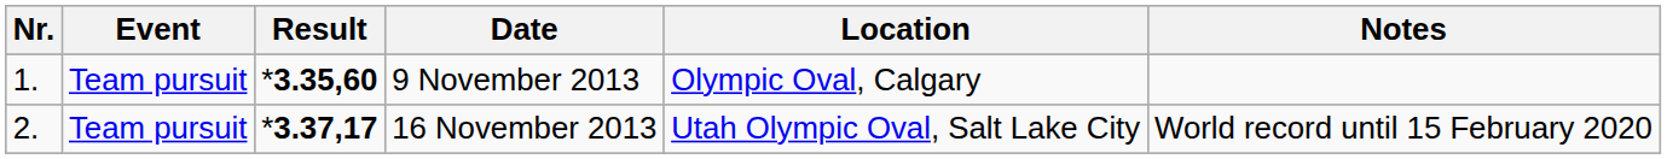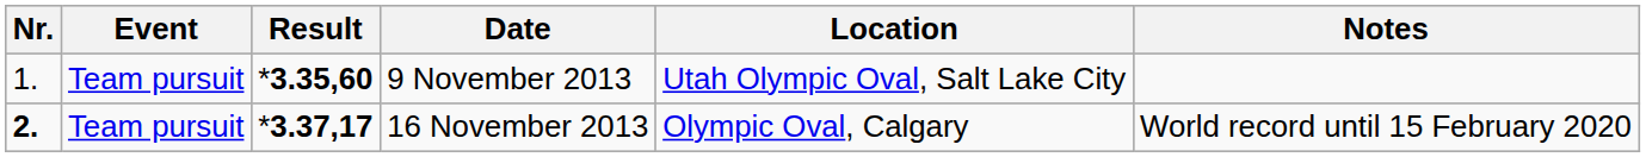9 November 2013 | Location: Olympic Oval, Calgary -> Utah Olympic Oval, Salt Lake City
16 November 2013 | Nr.: normal -> bold
16 November 2013 | Location: Utah Olympic Oval, Salt Lake City -> Olympic Oval, Calgary
